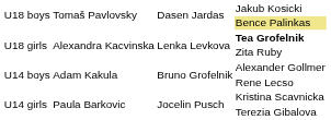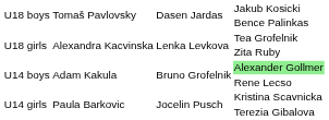Bence Palinkas | column 4: khaki background -> no background
Tea Grofelnik | column 4: bold -> normal
Alexander Gollmer | column 4: no background -> lightgreen background
